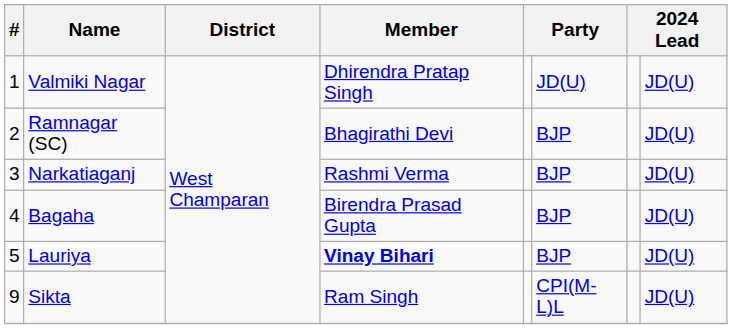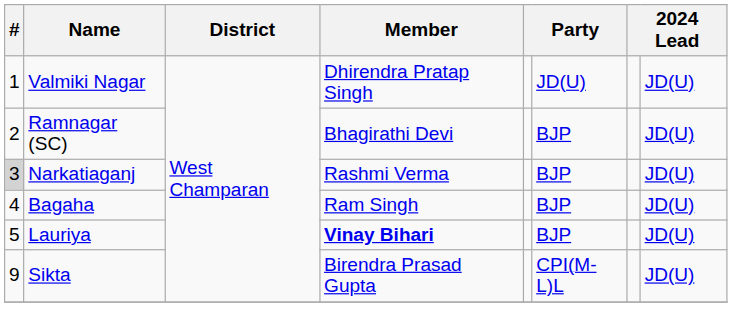Narkatiaganj | #: no background -> lightgrey background
Bagaha | Member: Birendra Prasad Gupta -> Ram Singh
Sikta | Member: Ram Singh -> Birendra Prasad Gupta
